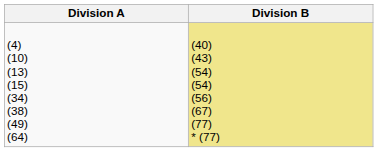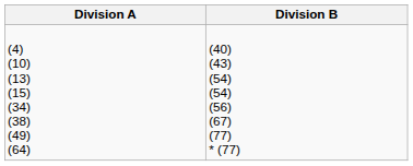(4) (10) (13) (15) (34) (38) (49) (64) | Division B: khaki background -> no background
